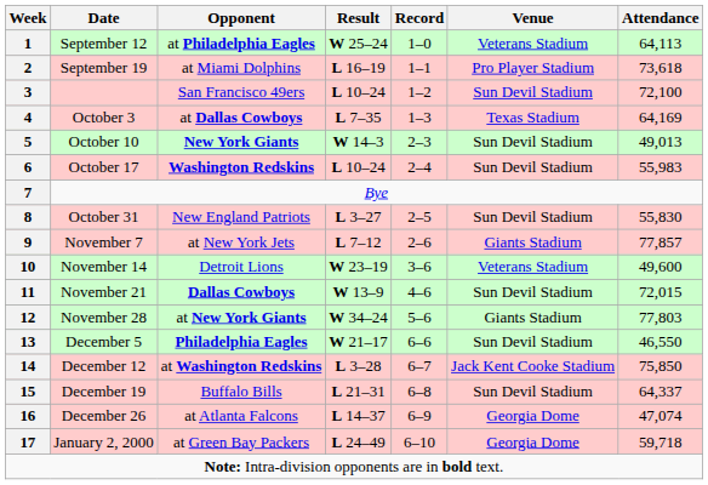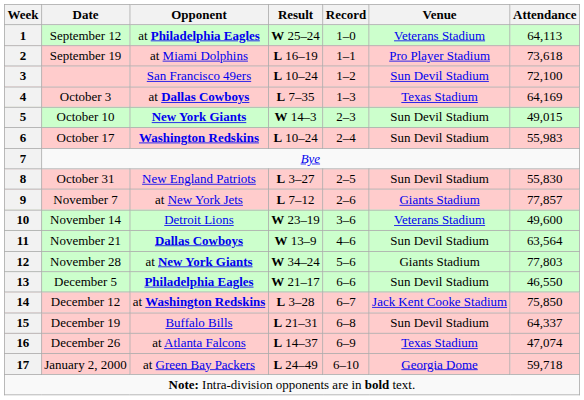5 | Attendance: 49,013 -> 49,015
11 | Attendance: 72,015 -> 63,564
16 | Venue: Georgia Dome -> Texas Stadium
